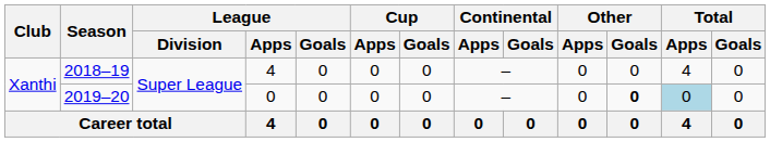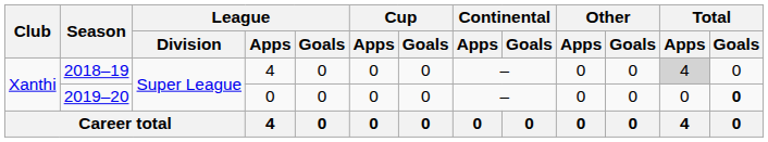2018–19 | Total / Apps: no background -> lightgrey background
2019–20 | Other / Goals: bold -> normal
2019–20 | Total / Apps: lightblue background -> no background
2019–20 | Total / Goals: normal -> bold
